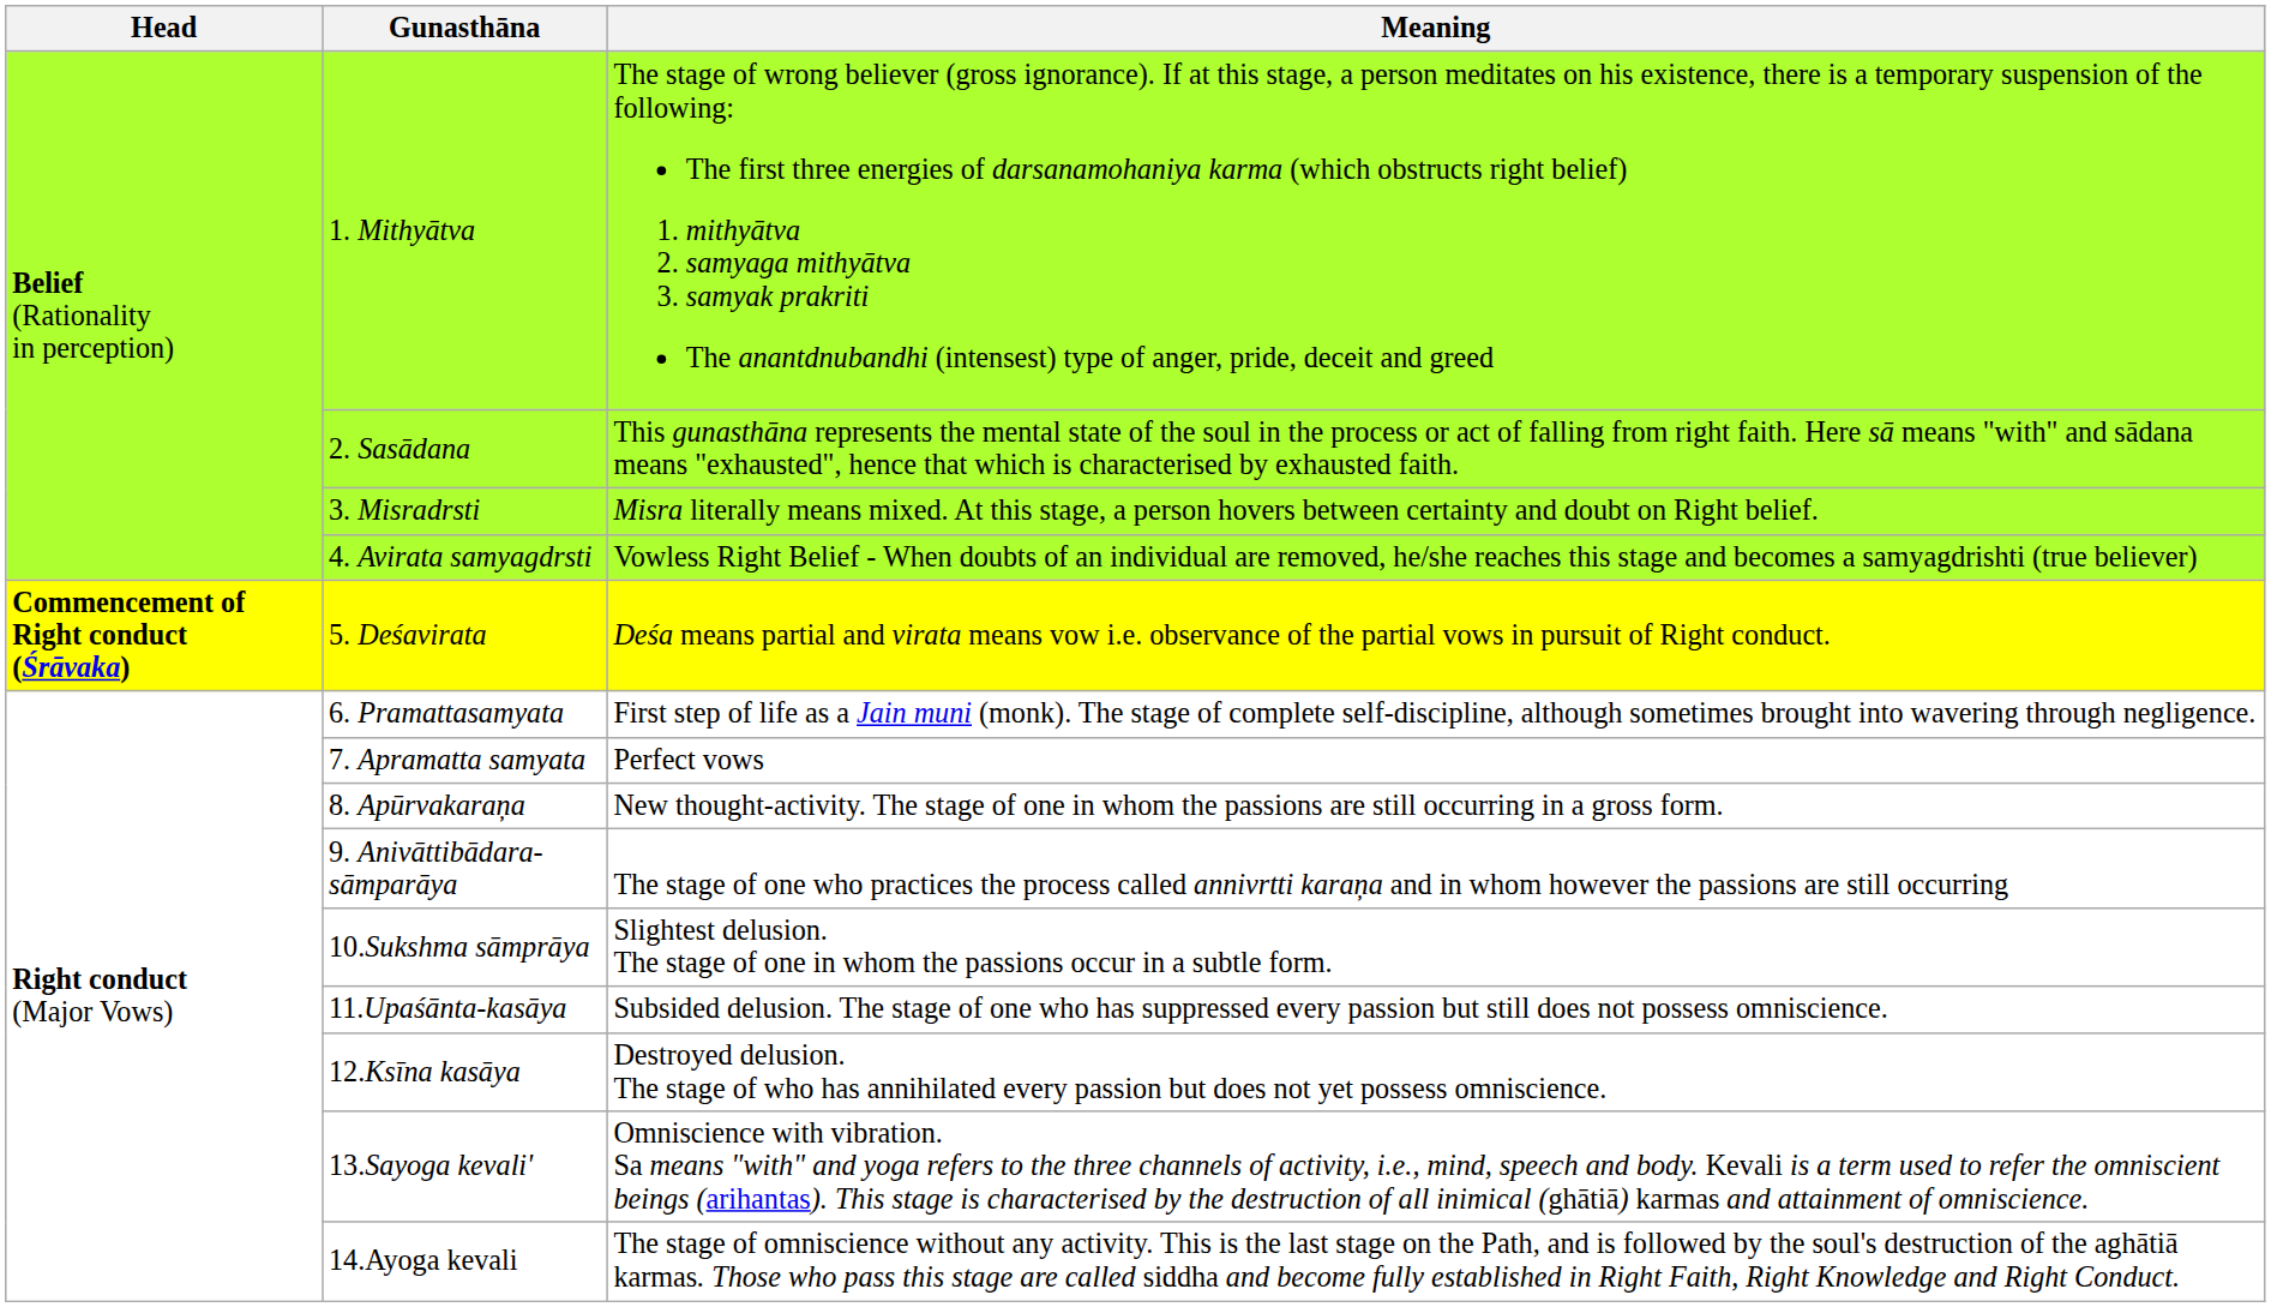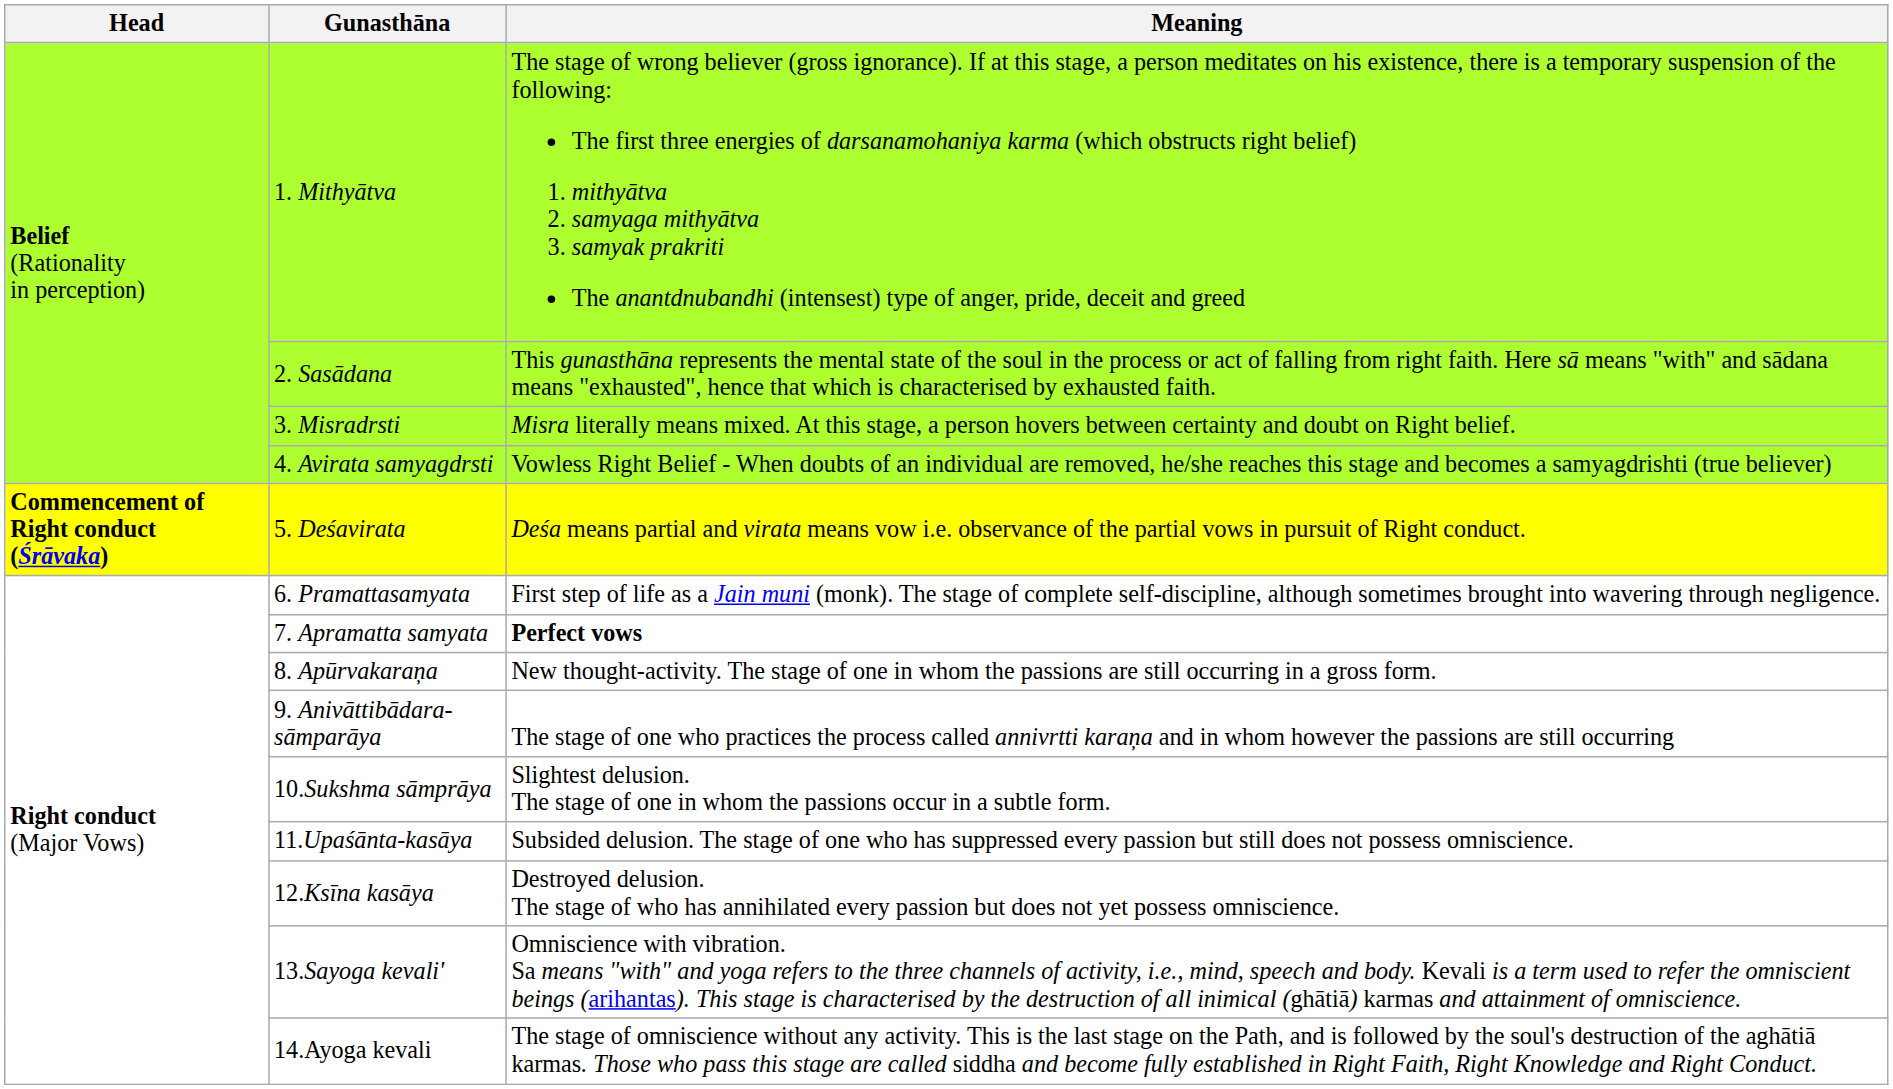7. Apramatta samyata | Meaning: normal -> bold
